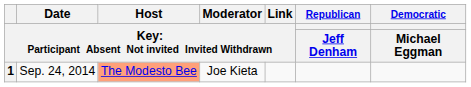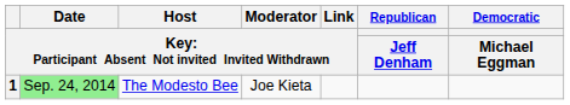1 | column 2: no background -> lightgreen background
1 | column 3: lightsalmon background -> no background
